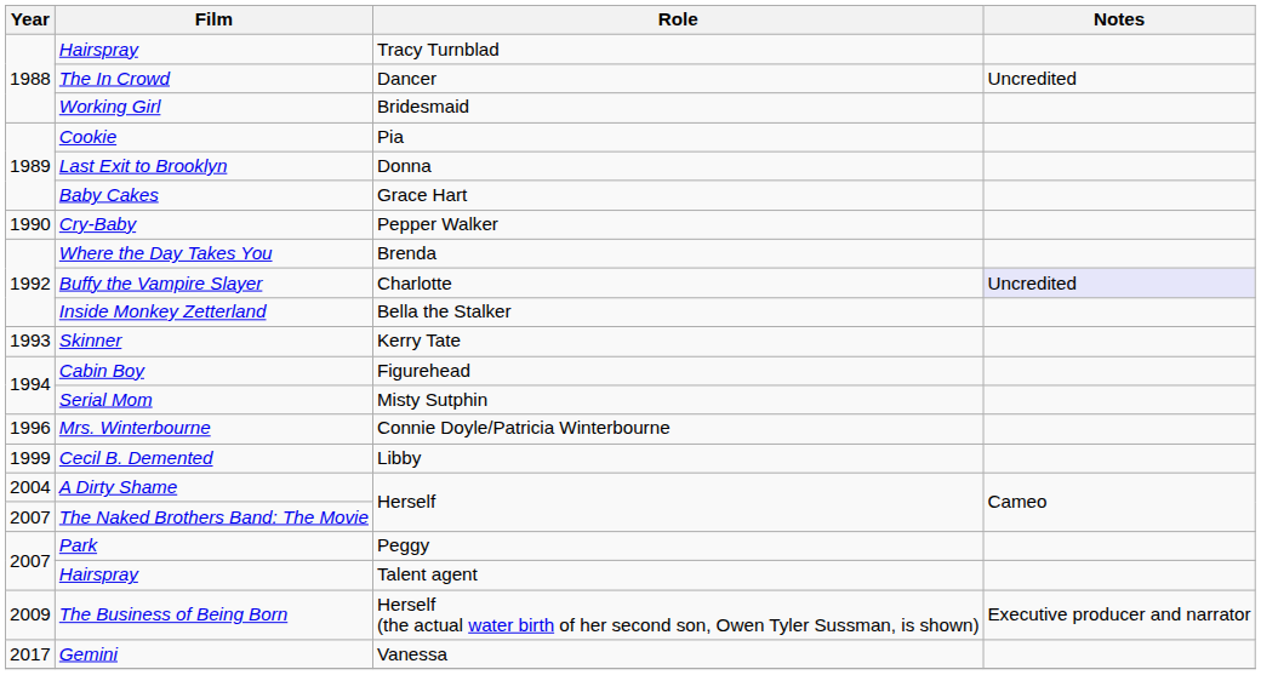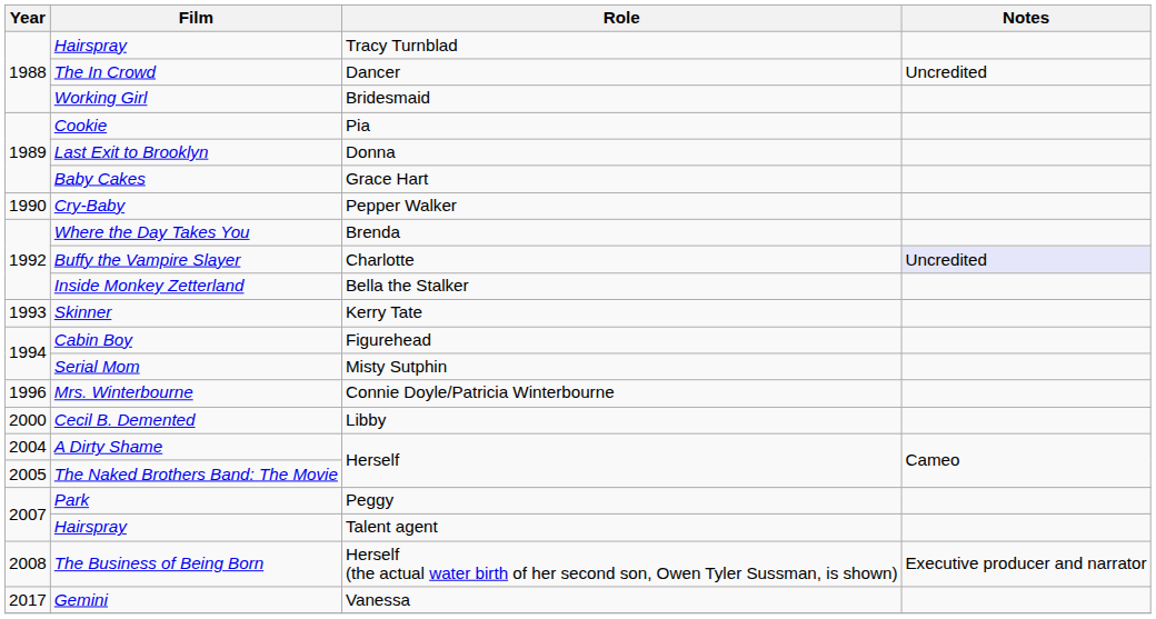Cecil B. Demented | Year: 1999 -> 2000
The Naked Brothers Band: The Movie | Year: 2007 -> 2005
The Business of Being Born | Year: 2009 -> 2008
